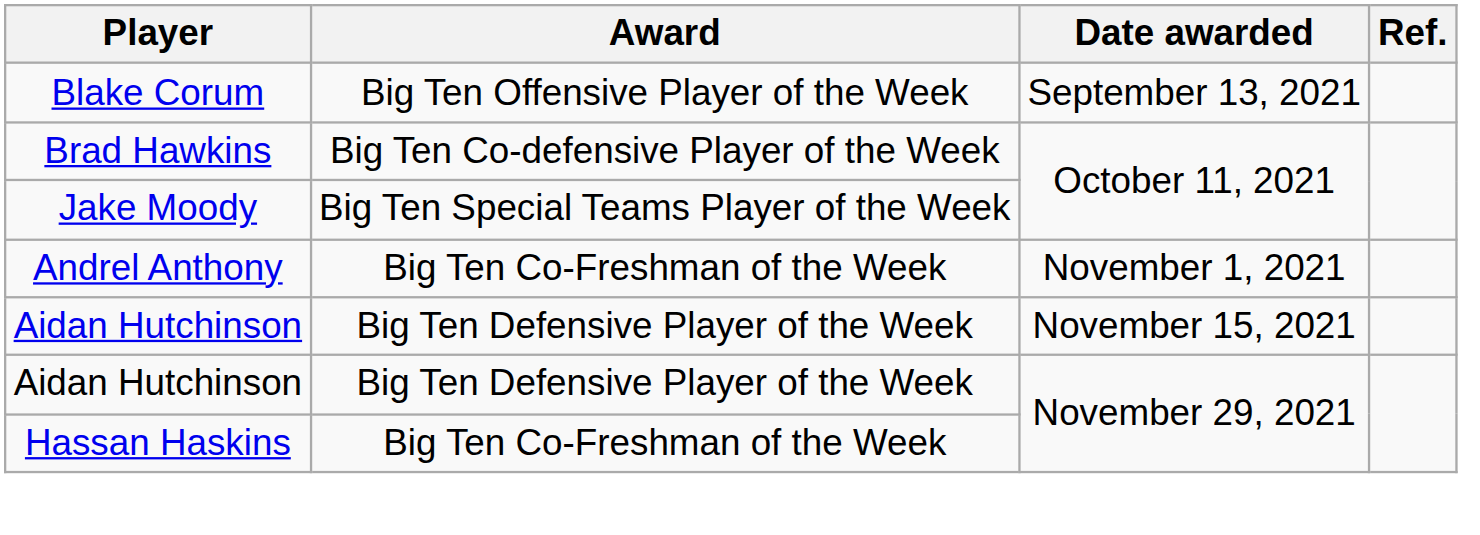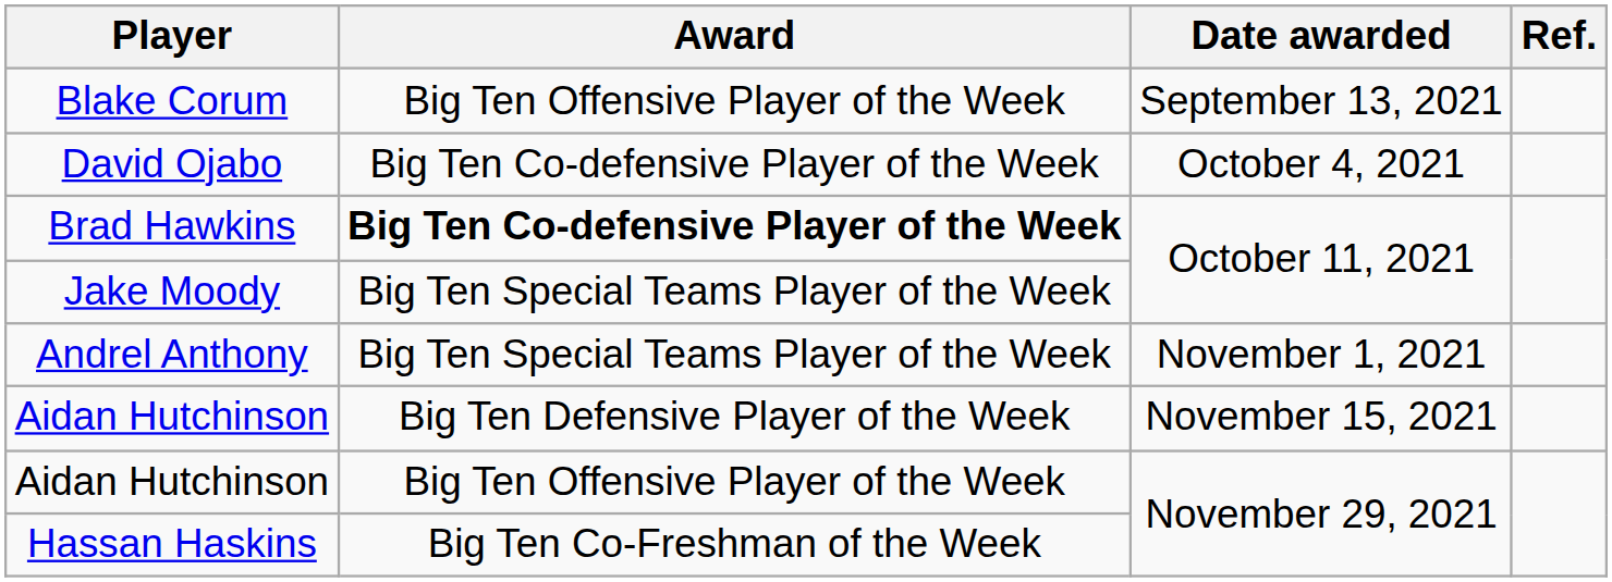+ row: David Ojabo | Big Ten Co-defensive Player of the Week | October 4, 2021
Brad Hawkins | Award: normal -> bold
Andrel Anthony | Award: Big Ten Co-Freshman of the Week -> Big Ten Special Teams Player of the Week
Aidan Hutchinson / November 29, 2021 | Award: Big Ten Defensive Player of the Week -> Big Ten Offensive Player of the Week
